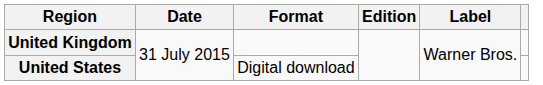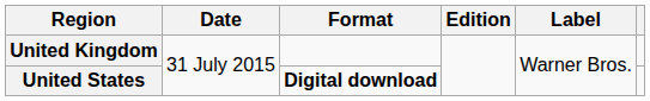United States | Format: normal -> bold
